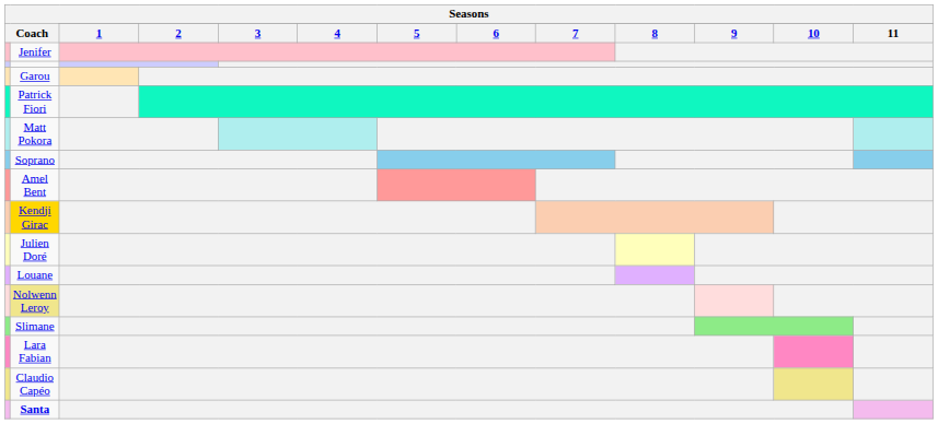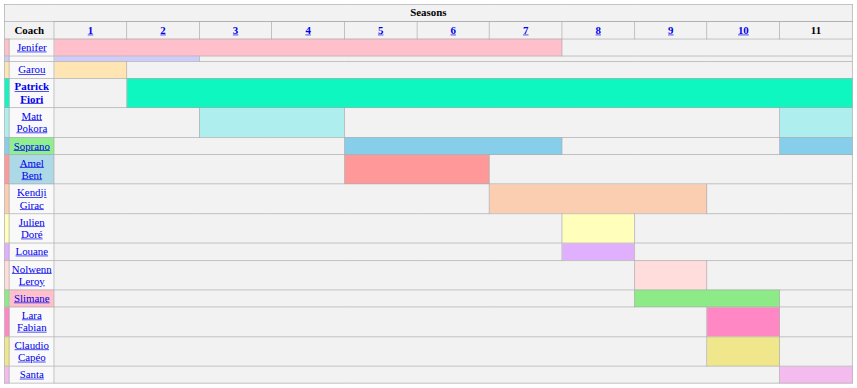Patrick Fiori | column 2: normal -> bold
Soprano | column 2: no background -> lightgreen background
Amel Bent | column 2: no background -> lightblue background
Kendji Girac | column 2: gold background -> no background
Nolwenn Leroy | column 2: khaki background -> no background
Slimane | column 2: no background -> pink background
Santa | column 2: bold -> normal
